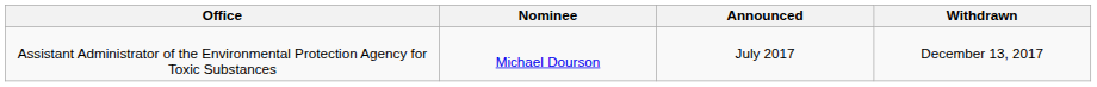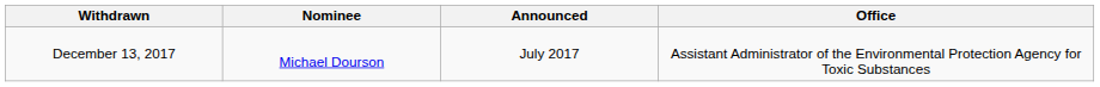columns swapped: Office <-> Withdrawn
